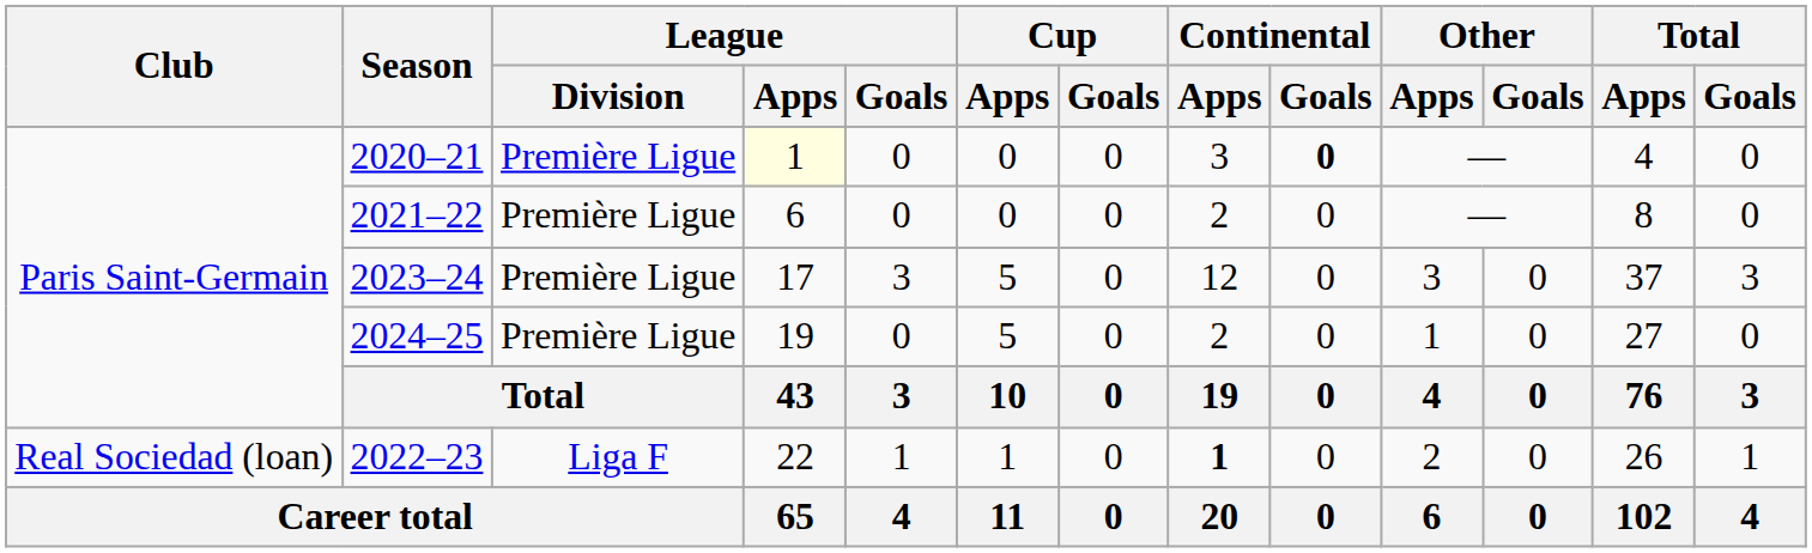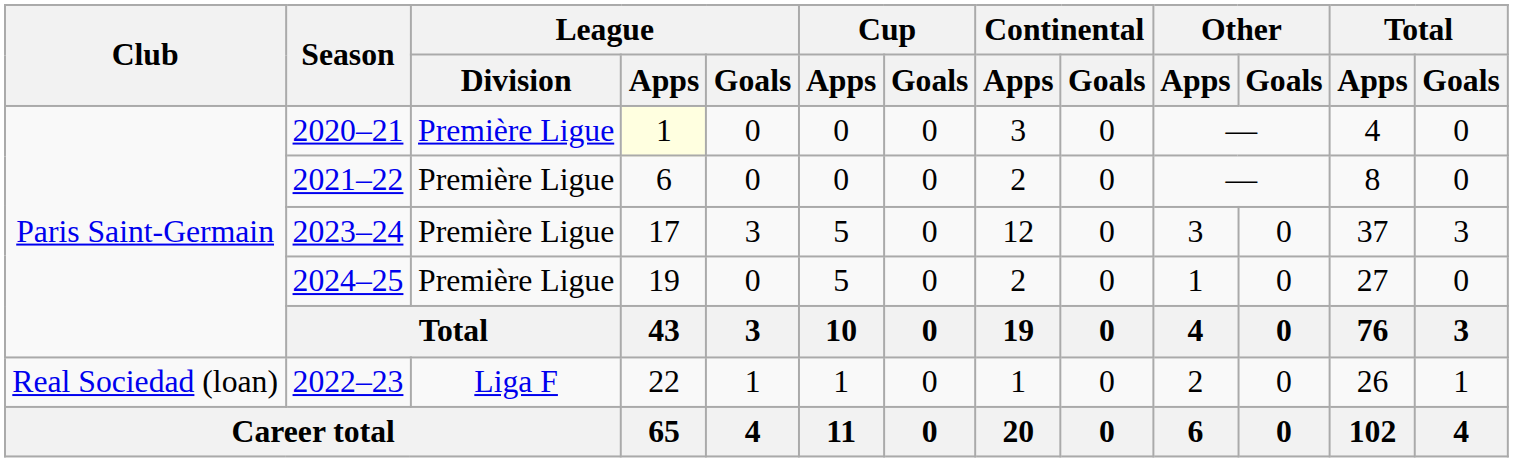2020–21 | Continental / Goals: bold -> normal
2022–23 | Continental / Apps: bold -> normal
